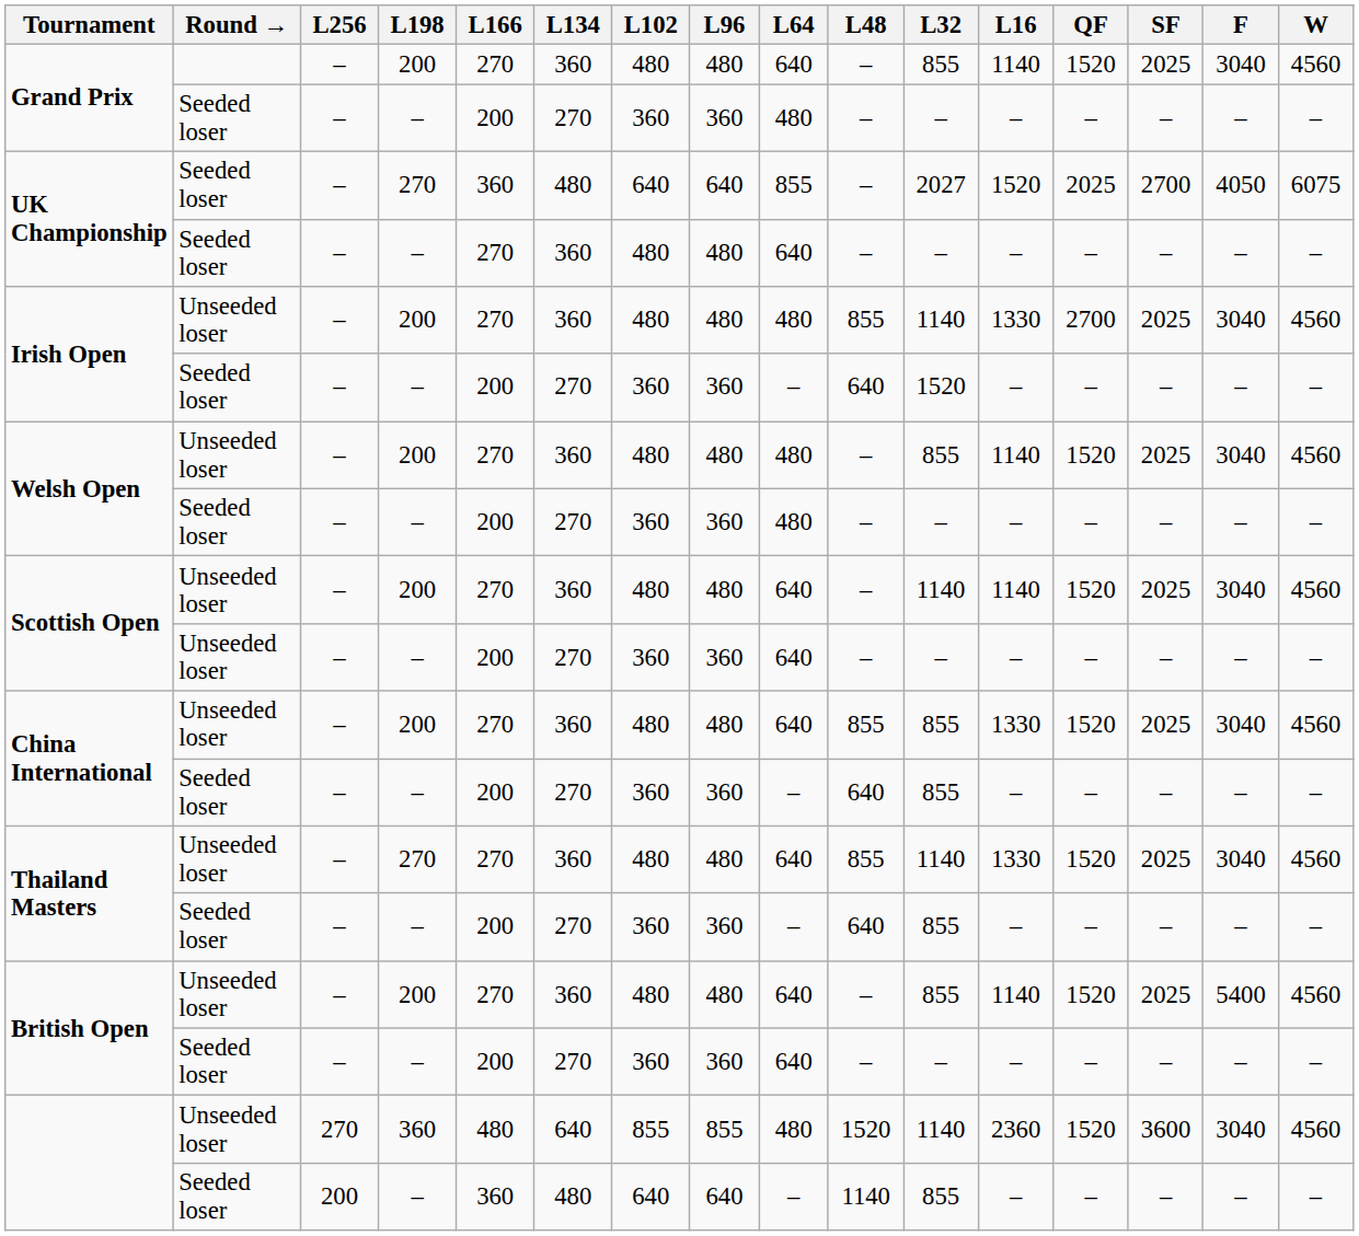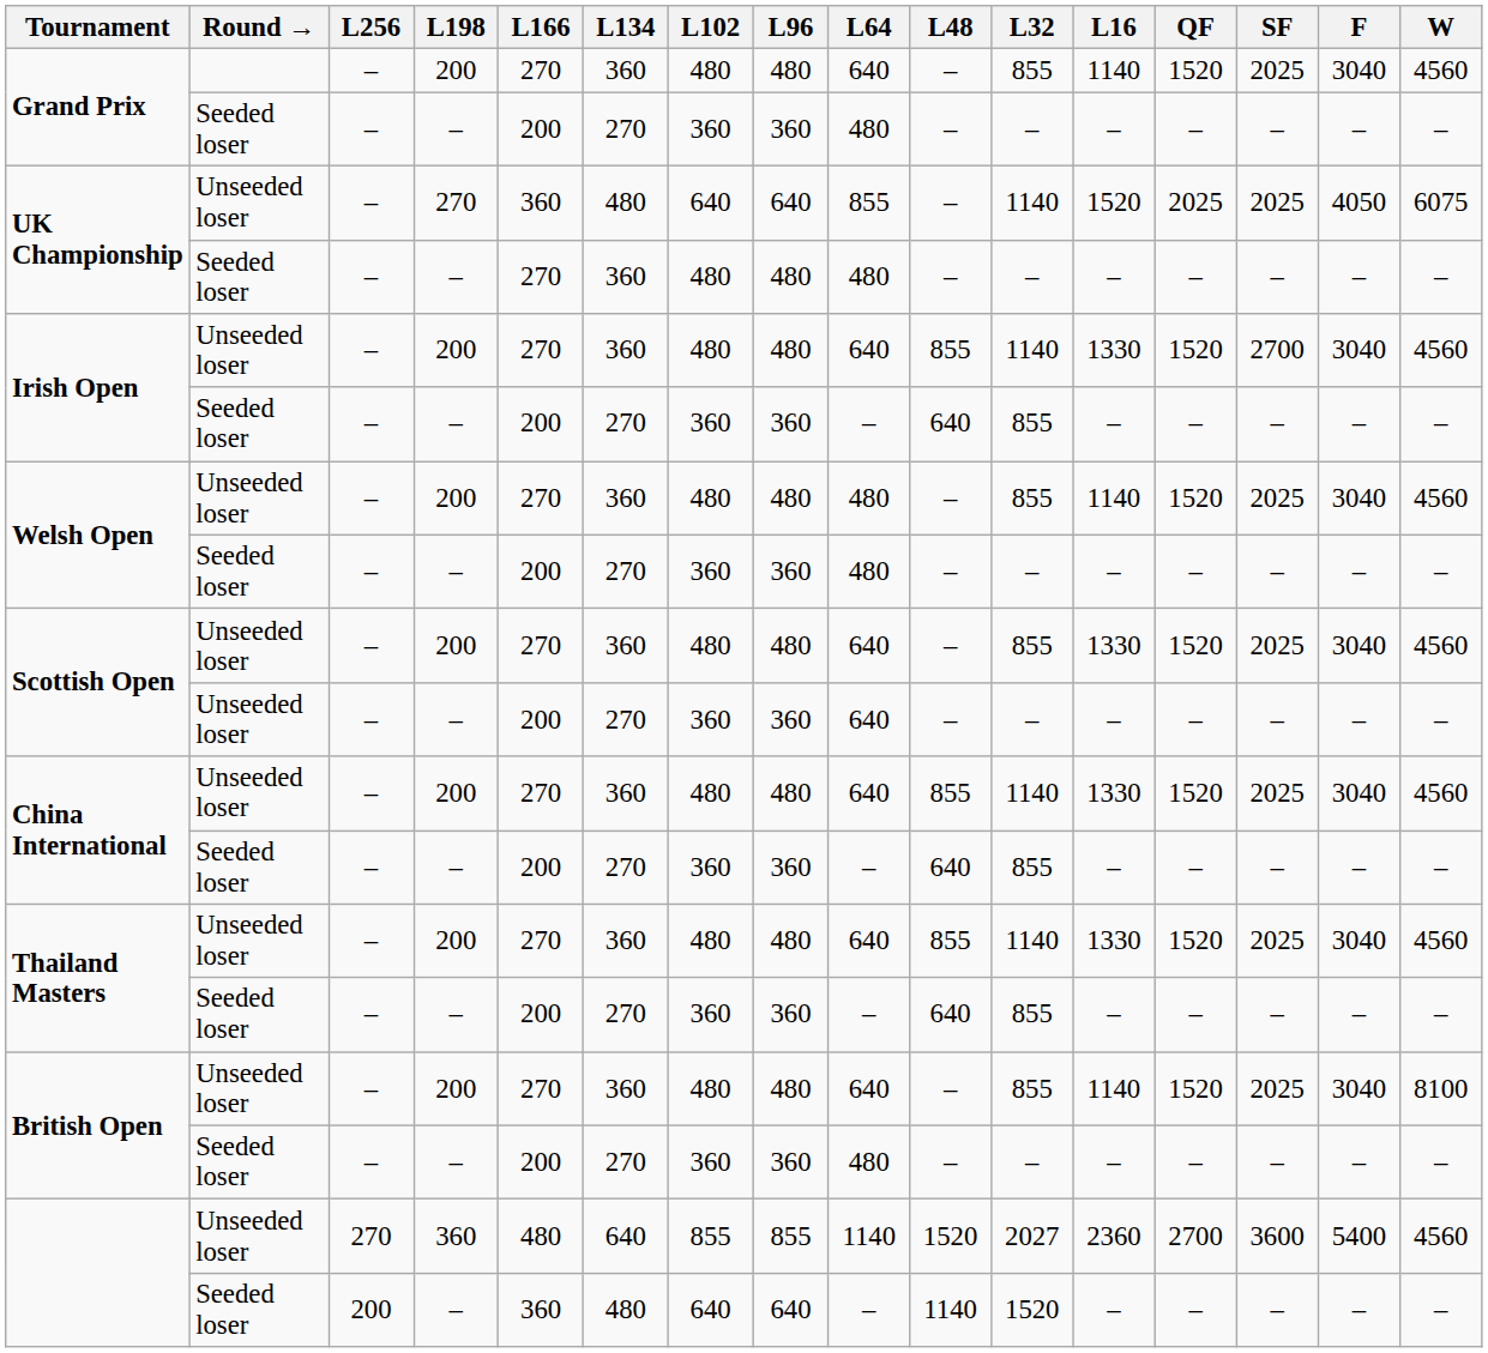row 4 | Round →: Seeded loser -> Unseeded loser
row 4 | L32: 2027 -> 1140
row 4 | SF: 2700 -> 2025
row 5 | L64: 640 -> 480
row 6 | L64: 480 -> 640
row 6 | QF: 2700 -> 1520
row 6 | SF: 2025 -> 2700
row 7 | L32: 1520 -> 855
row 10 | L32: 1140 -> 855
row 10 | L16: 1140 -> 1330
row 12 | L32: 855 -> 1140
row 14 | L198: 270 -> 200
row 16 | F: 5400 -> 3040
row 16 | W: 4560 -> 8100
row 17 | L64: 640 -> 480
row 18 | L64: 480 -> 1140
row 18 | L32: 1140 -> 2027
row 18 | QF: 1520 -> 2700
row 18 | F: 3040 -> 5400
row 19 | L32: 855 -> 1520
